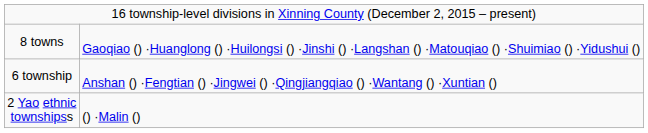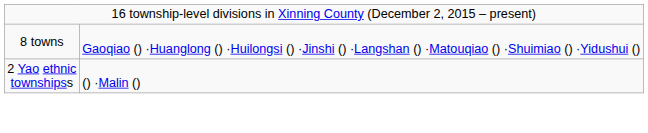- row: 6 township | Anshan () ·Fengtian () ·Jingwei () ·Qingjiangqiao () ·Wantang () ·Xuntian ()
